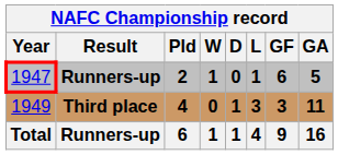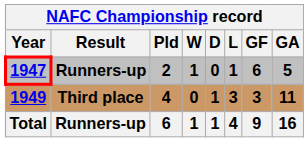1947 / Runners-up | Year: normal -> bold
Third place | Year: normal -> bold
